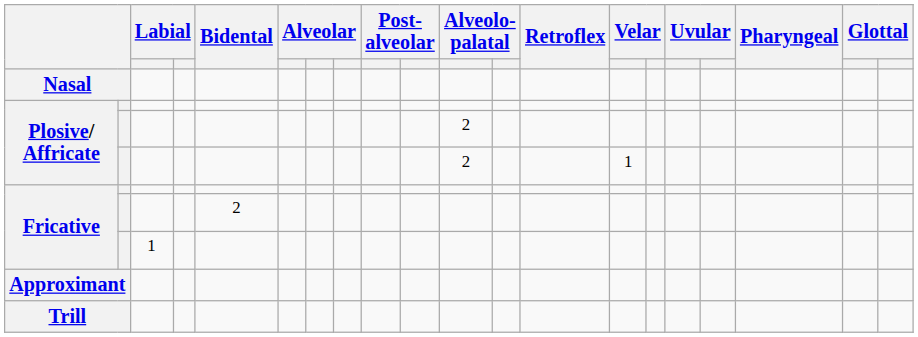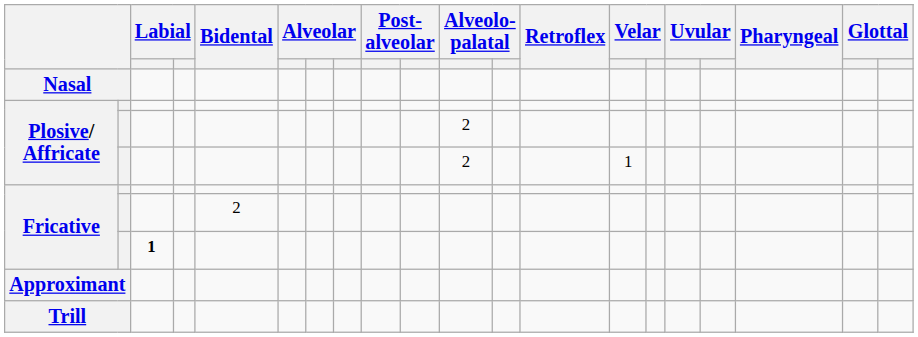Fricative / 1 | column 3: normal -> bold
